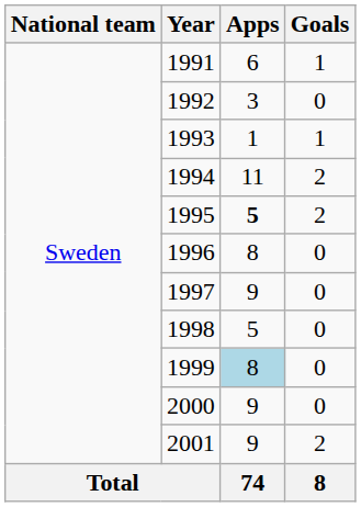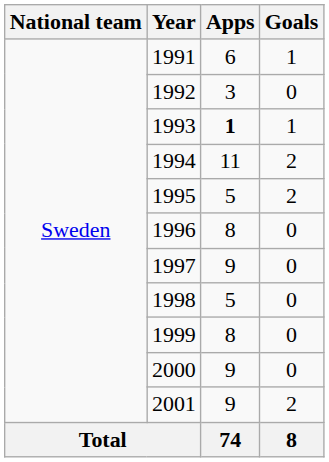1993 | Apps: normal -> bold
1995 | Apps: bold -> normal
1999 | Apps: lightblue background -> no background
